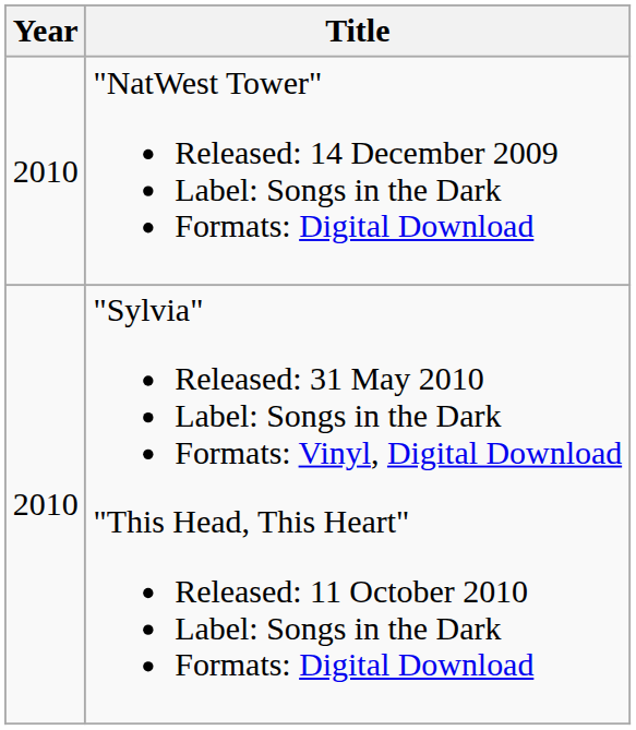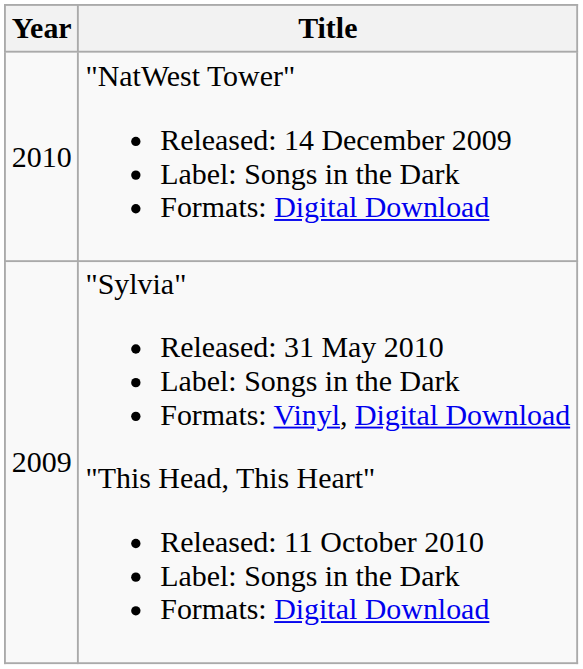row 3 | Year: 2010 -> 2009
